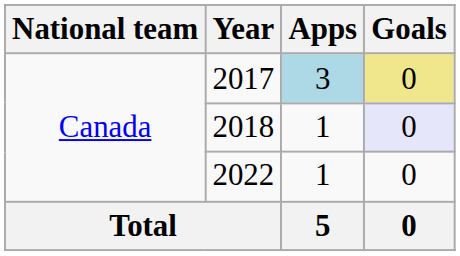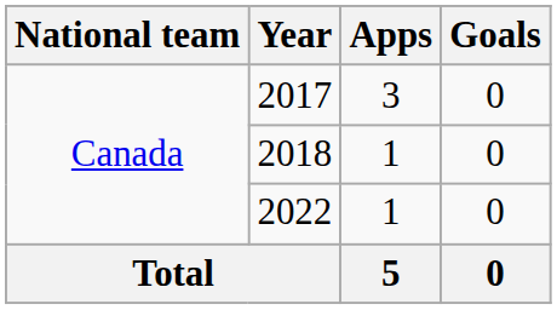2017 | Apps: lightblue background -> no background
2017 | Goals: khaki background -> no background
2018 | Goals: lavender background -> no background
